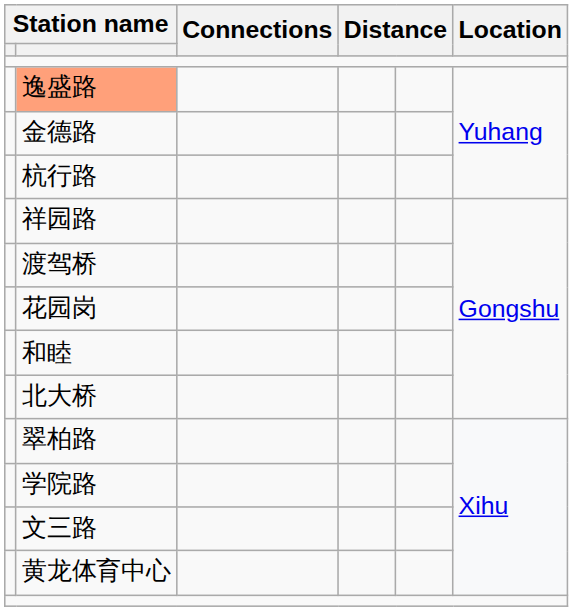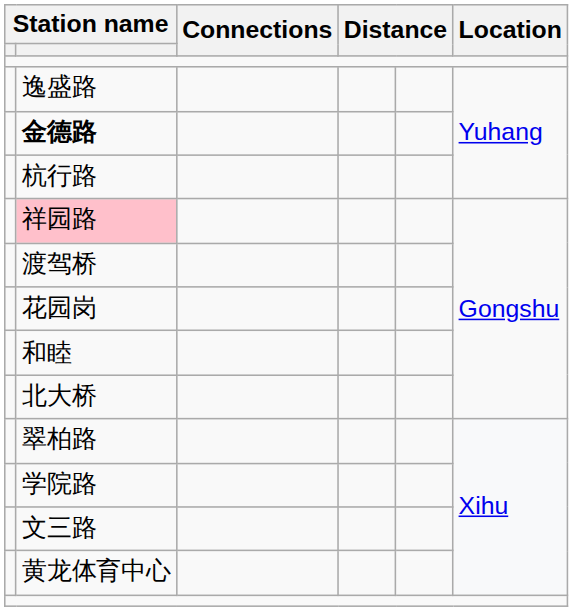逸盛路 | column 2: lightsalmon background -> no background
金德路 | column 2: normal -> bold
祥园路 | column 2: no background -> pink background
